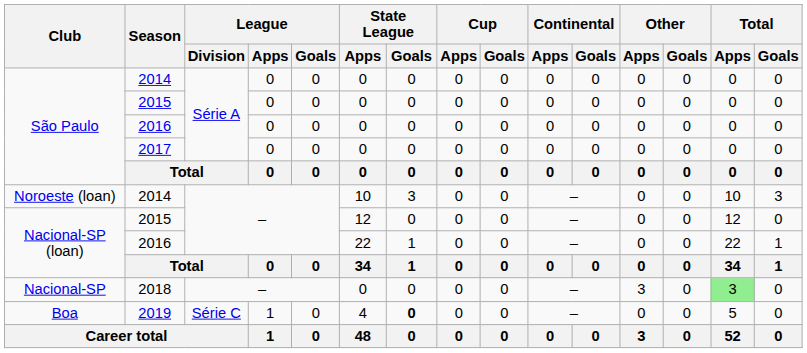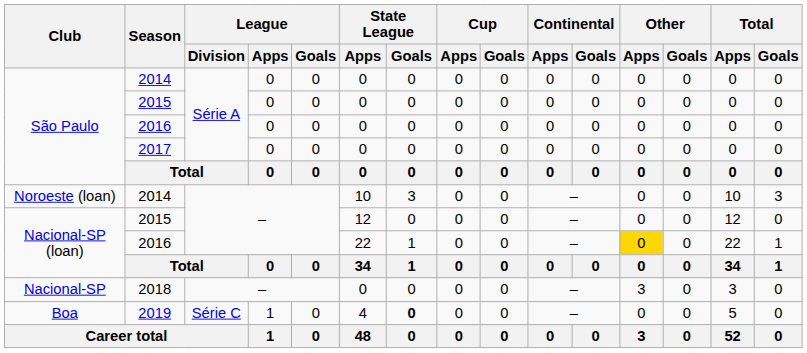Nacional-SP (loan) / 2016 | Other / Apps: no background -> gold background
2018 | Total / Apps: lightgreen background -> no background
